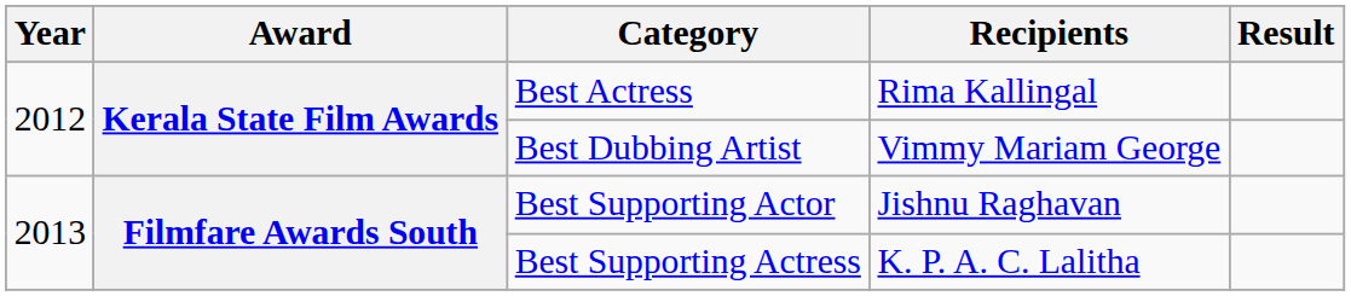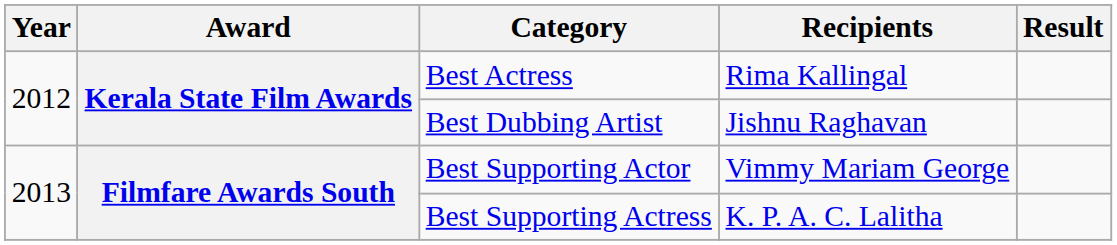Best Dubbing Artist | Recipients: Vimmy Mariam George -> Jishnu Raghavan
Best Supporting Actor | Recipients: Jishnu Raghavan -> Vimmy Mariam George
